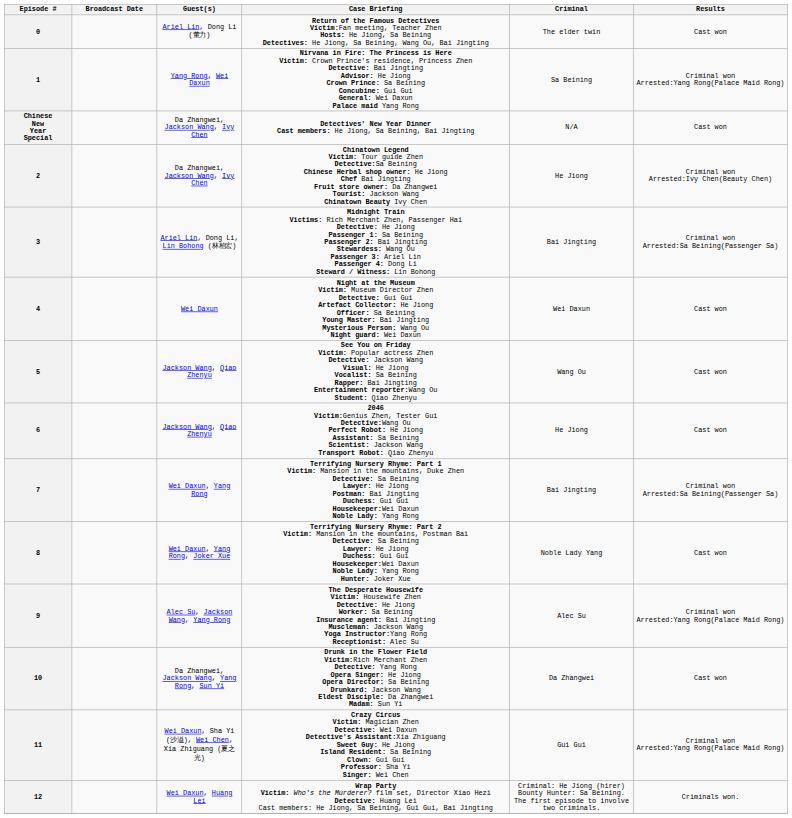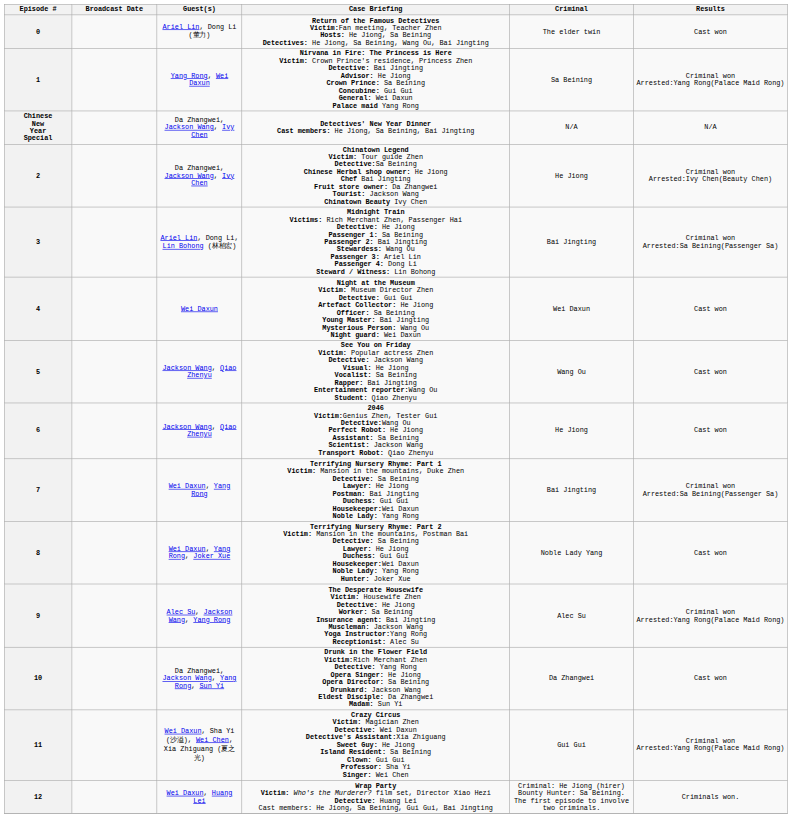Chinese New Year Special | Results: Cast won -> N/A
